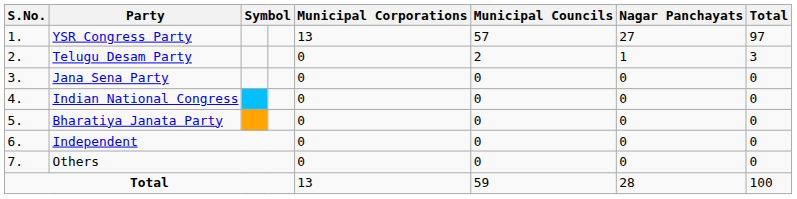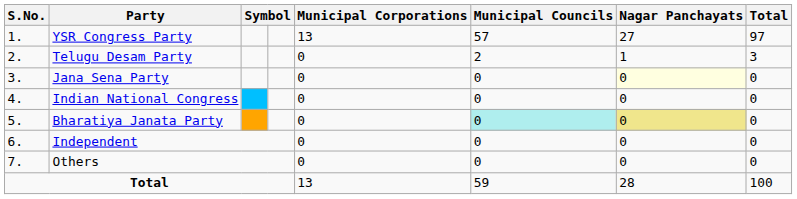Jana Sena Party | Nagar Panchayats: no background -> lightyellow background
Bharatiya Janata Party | Municipal Councils: no background -> paleturquoise background
Bharatiya Janata Party | Nagar Panchayats: no background -> khaki background
